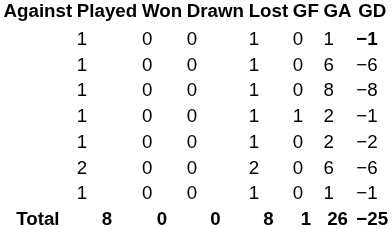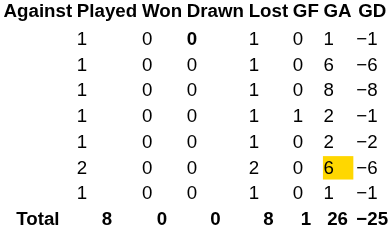row 2 | Drawn: normal -> bold
row 2 | GD: bold -> normal
row 7 | GA: no background -> gold background
